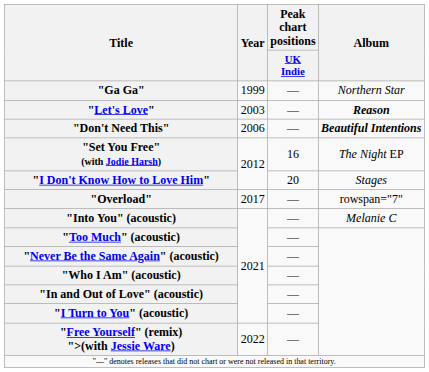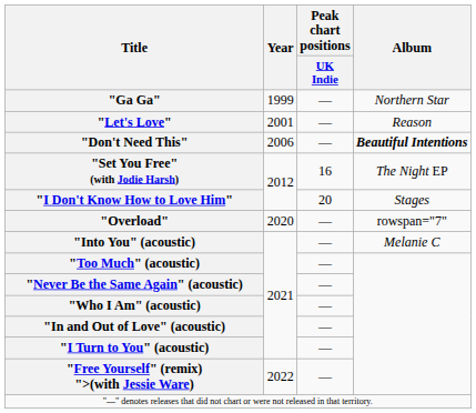"Let's Love" | Year: 2003 -> 2001
"Let's Love" | Album: bold -> normal
"Overload" | Year: 2017 -> 2020
